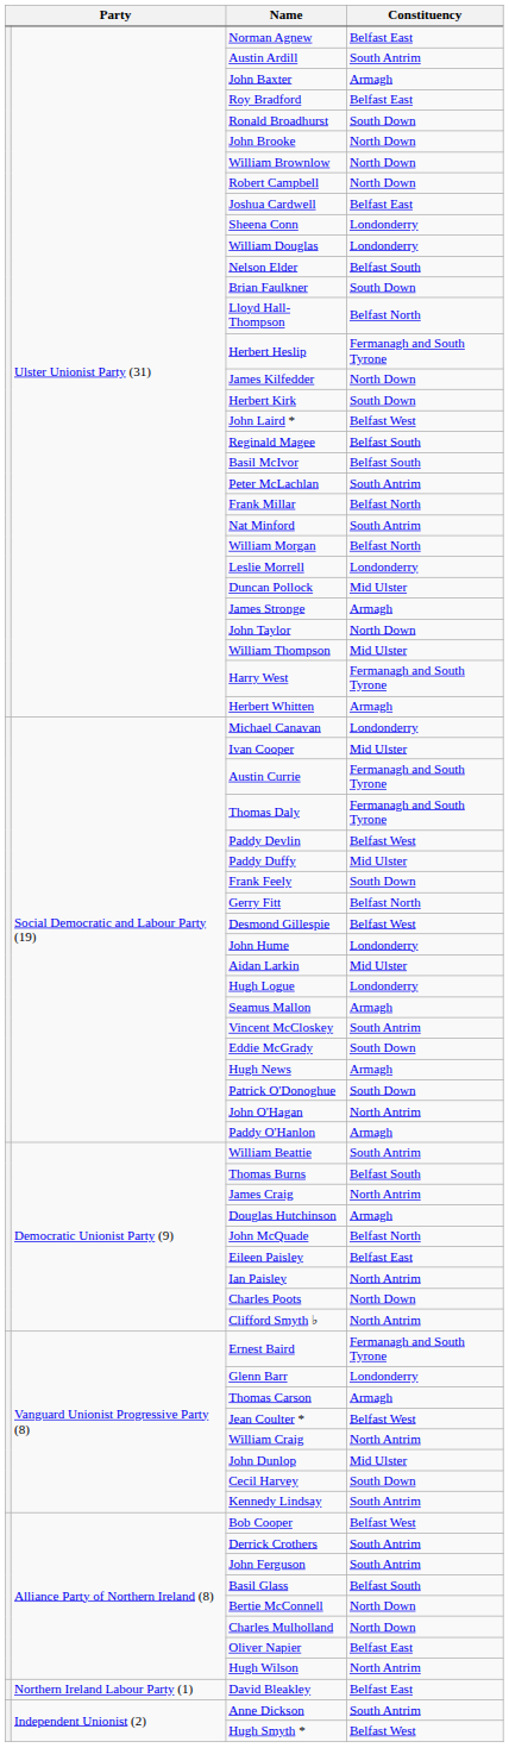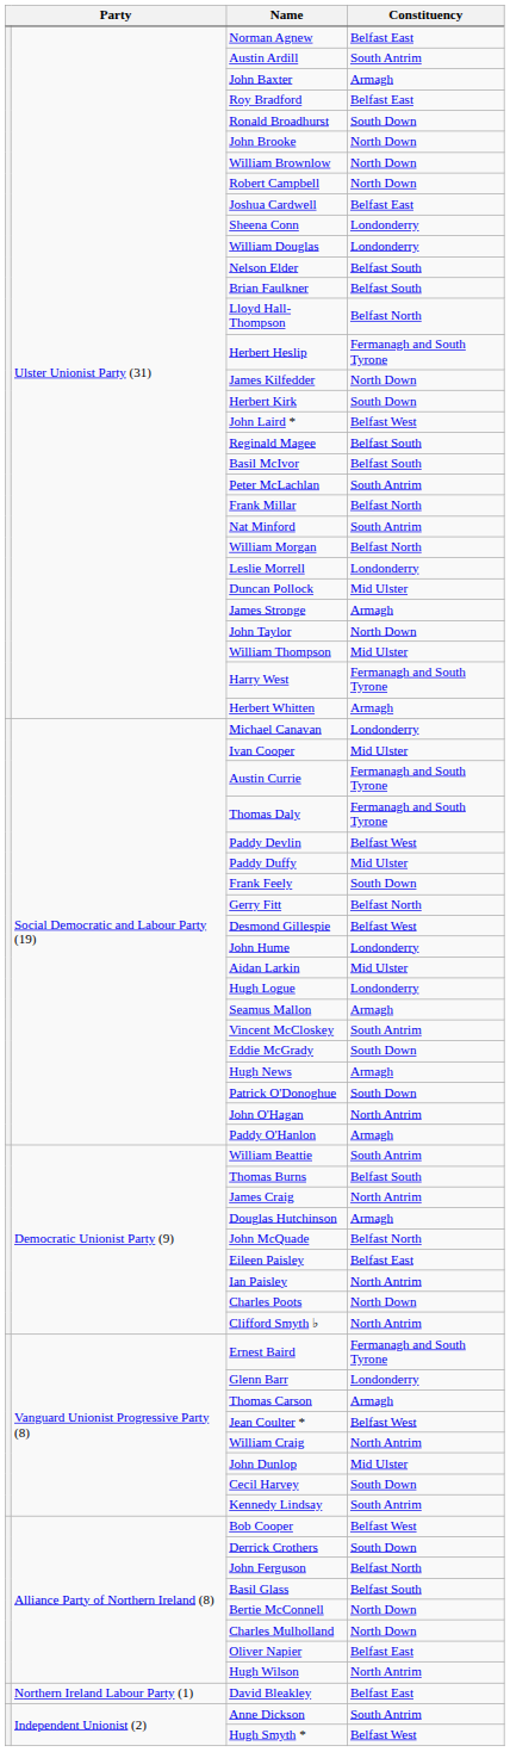Brian Faulkner | Constituency: South Down -> Belfast South
Derrick Crothers | Constituency: South Antrim -> South Down
John Ferguson | Constituency: South Antrim -> Belfast North
